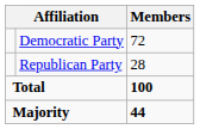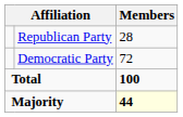rows swapped: Democratic Party <-> Republican Party
Majority | Members: no background -> lightyellow background
